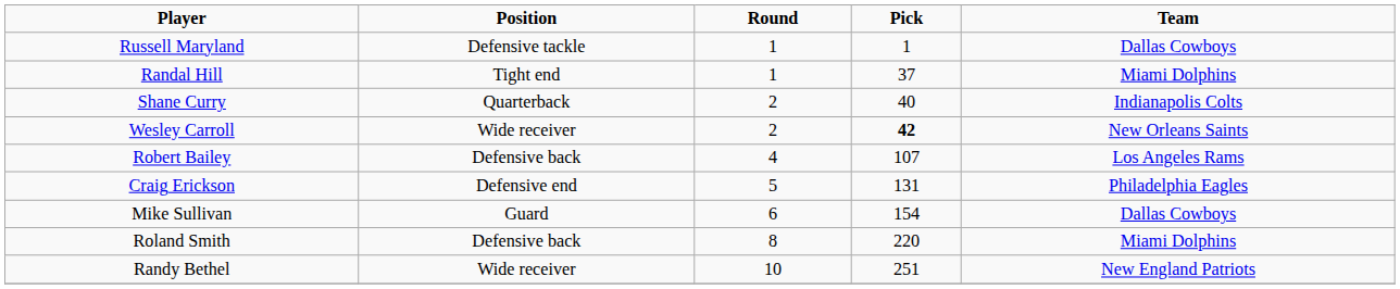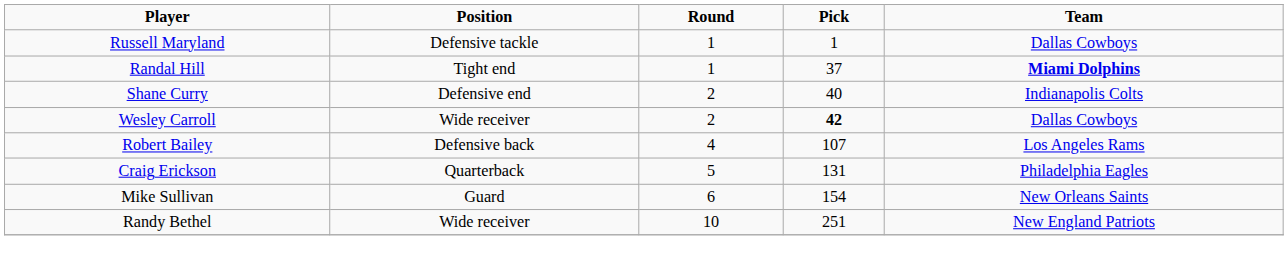Randal Hill | Team: normal -> bold
Shane Curry | Position: Quarterback -> Defensive end
Wesley Carroll | Team: New Orleans Saints -> Dallas Cowboys
Craig Erickson | Position: Defensive end -> Quarterback
Mike Sullivan | Team: Dallas Cowboys -> New Orleans Saints
- row: Roland Smith | Defensive back | 8 | 220 | Miami Dolphins
